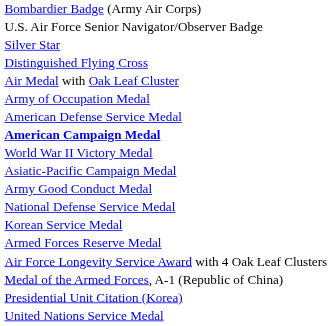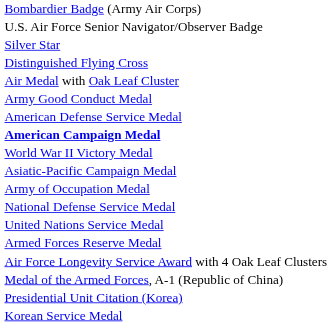row 6 | column 1: Army of Occupation Medal -> Army Good Conduct Medal
row 11 | column 1: Army Good Conduct Medal -> Army of Occupation Medal
row 13 | column 1: Korean Service Medal -> United Nations Service Medal
row 18 | column 1: United Nations Service Medal -> Korean Service Medal
